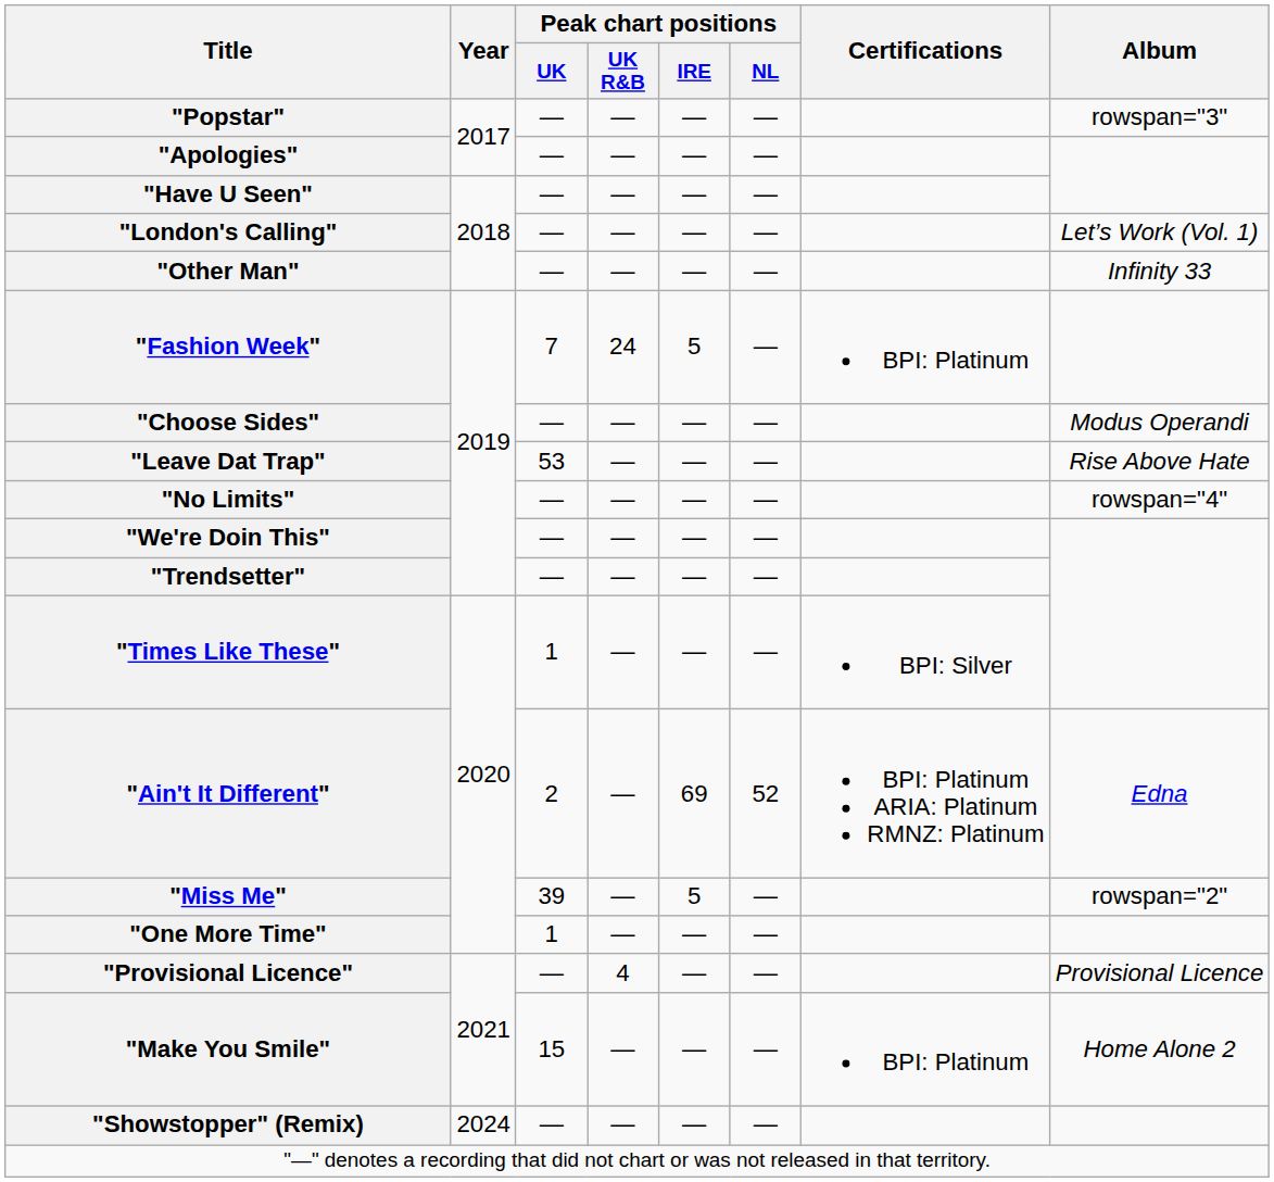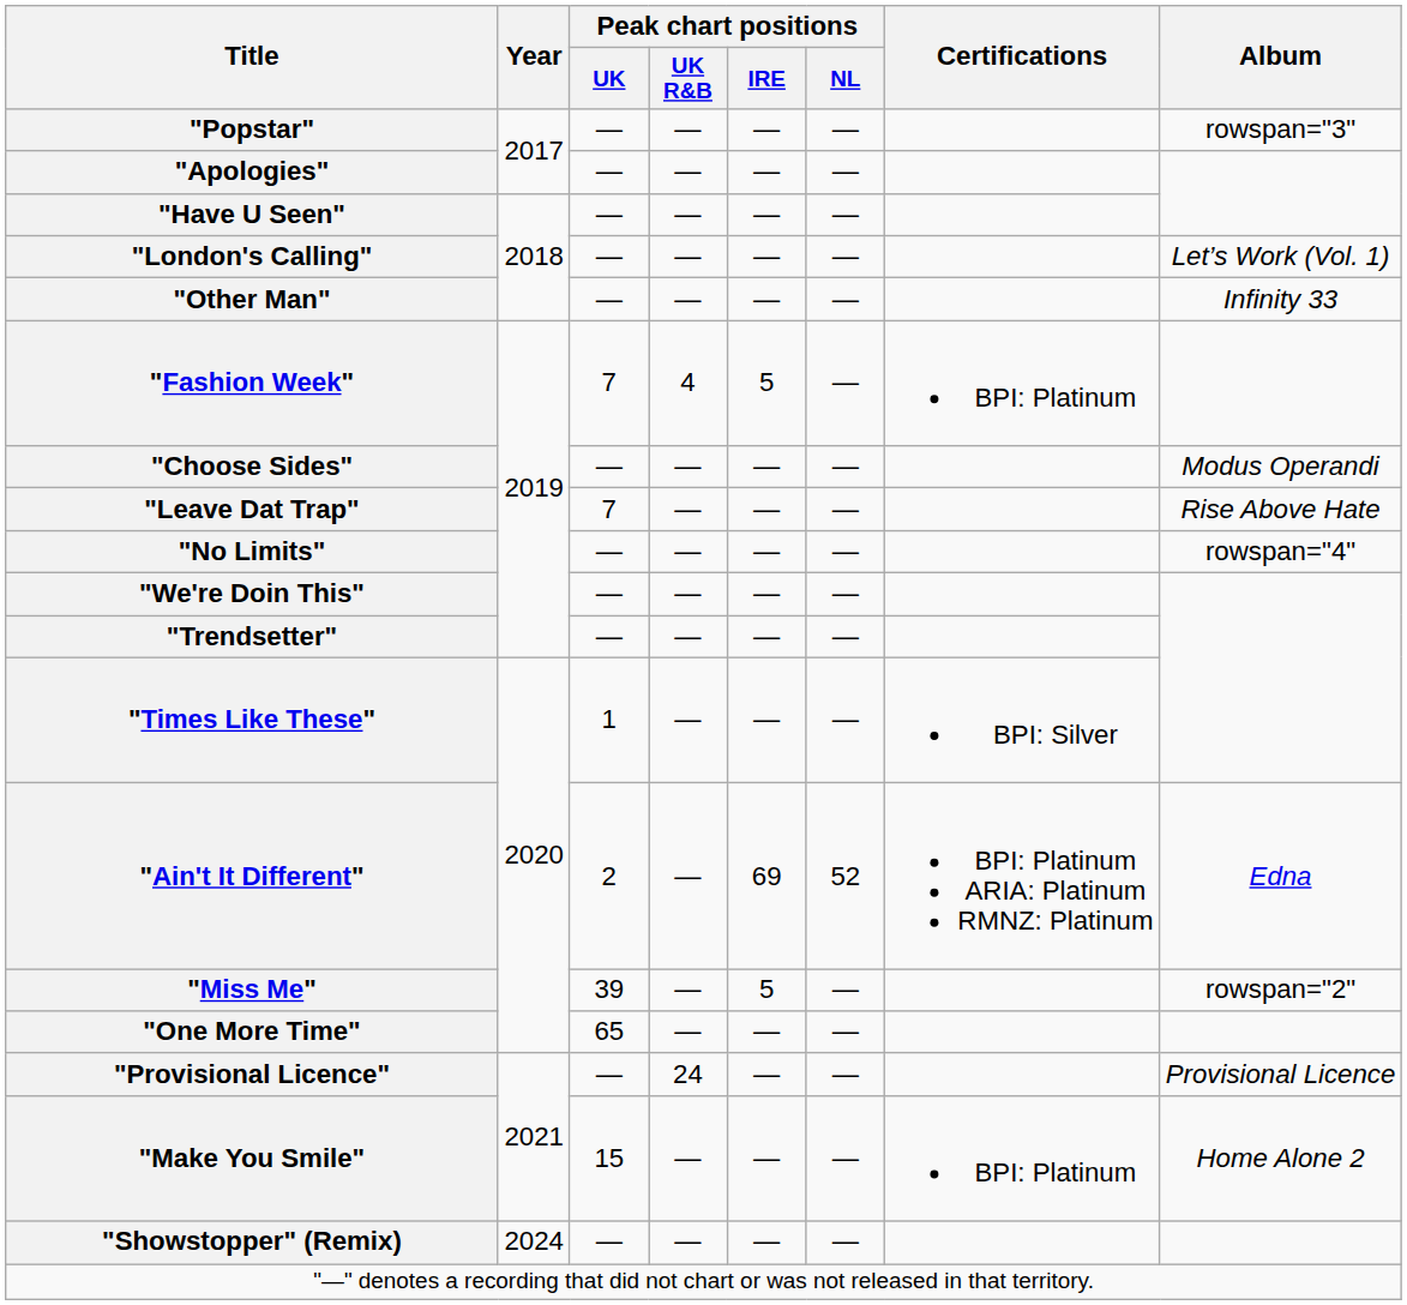"Fashion Week" | Peak chart positions / UK R&B: 24 -> 4
"Leave Dat Trap" | Peak chart positions / UK: 53 -> 7
"One More Time" | Peak chart positions / UK: 1 -> 65
"Provisional Licence" | Peak chart positions / UK R&B: 4 -> 24
